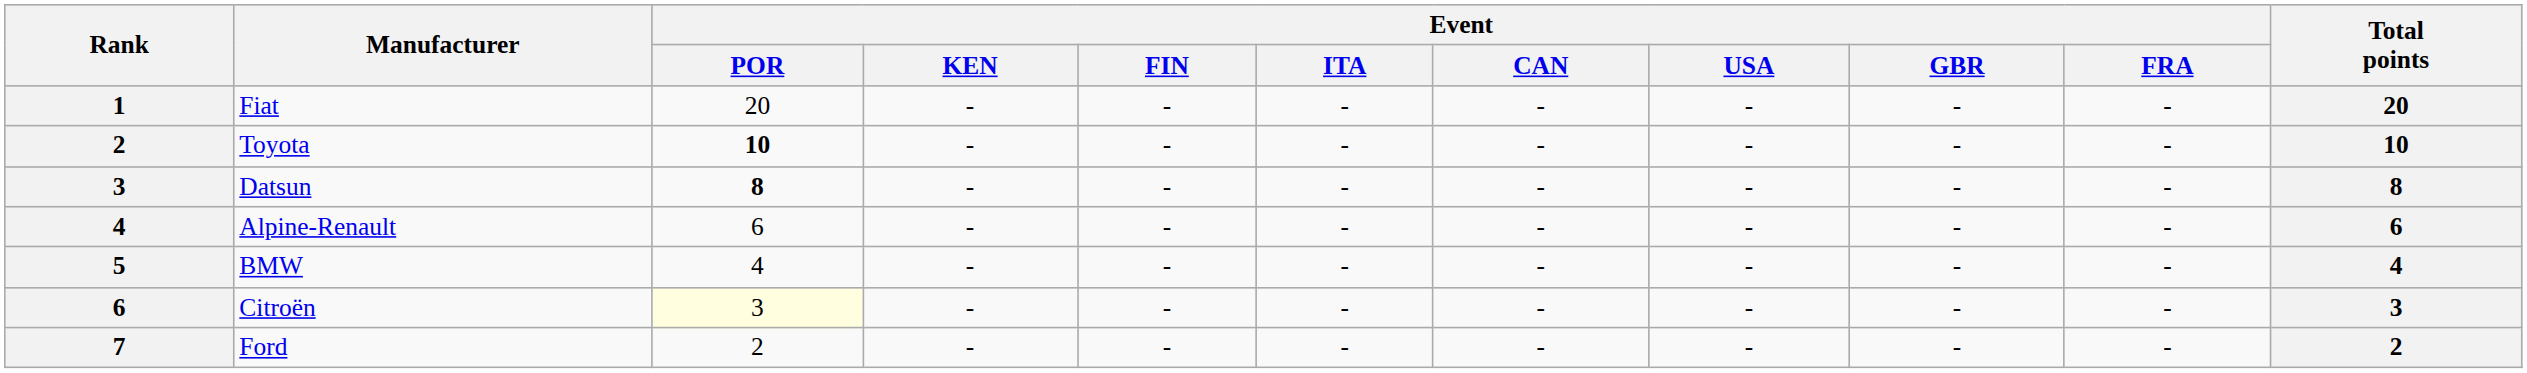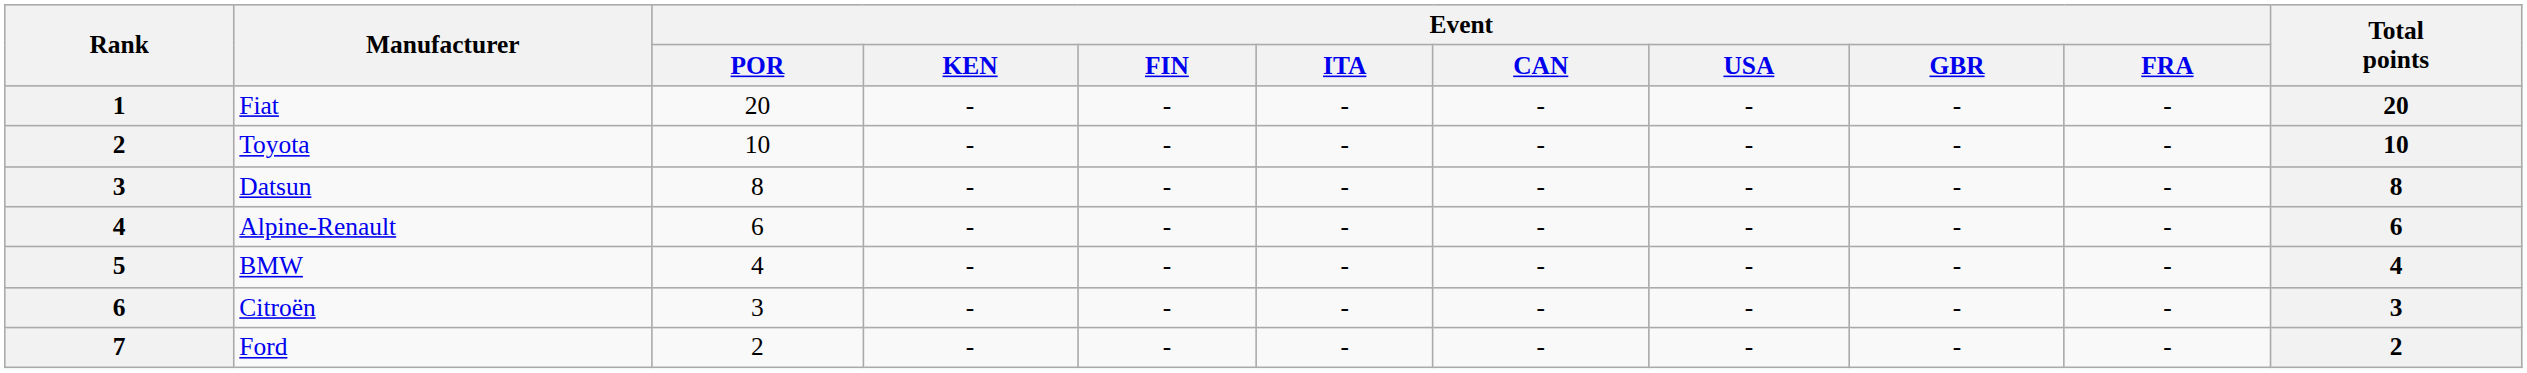Toyota | Event / POR: bold -> normal
Datsun | Event / POR: bold -> normal
Citroën | Event / POR: lightyellow background -> no background
